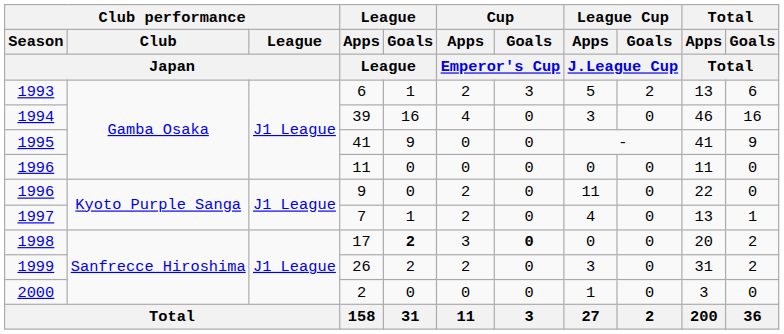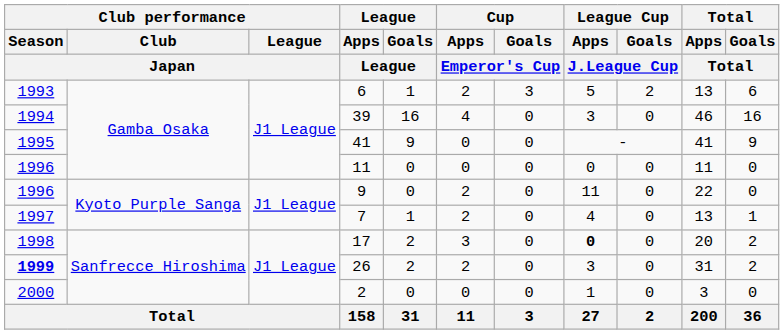17 | League / Goals / League: bold -> normal
17 | Cup / Goals / Emperor's Cup: bold -> normal
17 | League Cup / Apps / J.League Cup: normal -> bold
26 | Club performance / Season / Japan: normal -> bold
